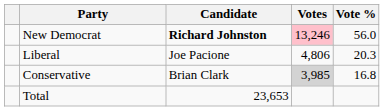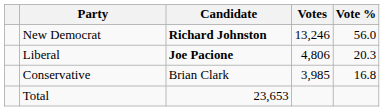New Democrat | Votes: pink background -> no background
Liberal | Candidate: normal -> bold
Conservative | Votes: lightgrey background -> no background
